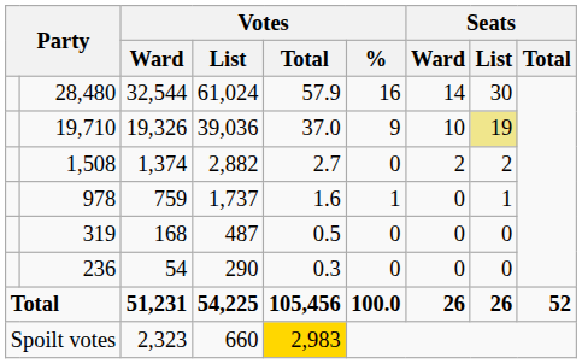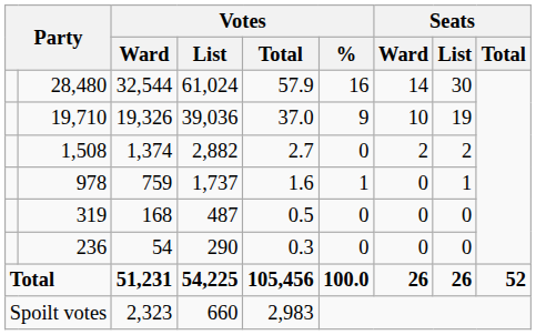19,710 | Seats / List: khaki background -> no background
Spoilt votes | Votes / Total: gold background -> no background
